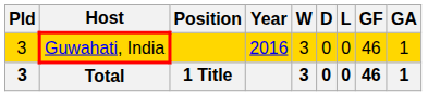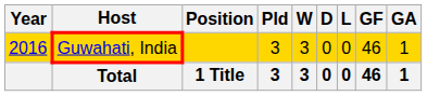columns swapped: Year <-> Pld
